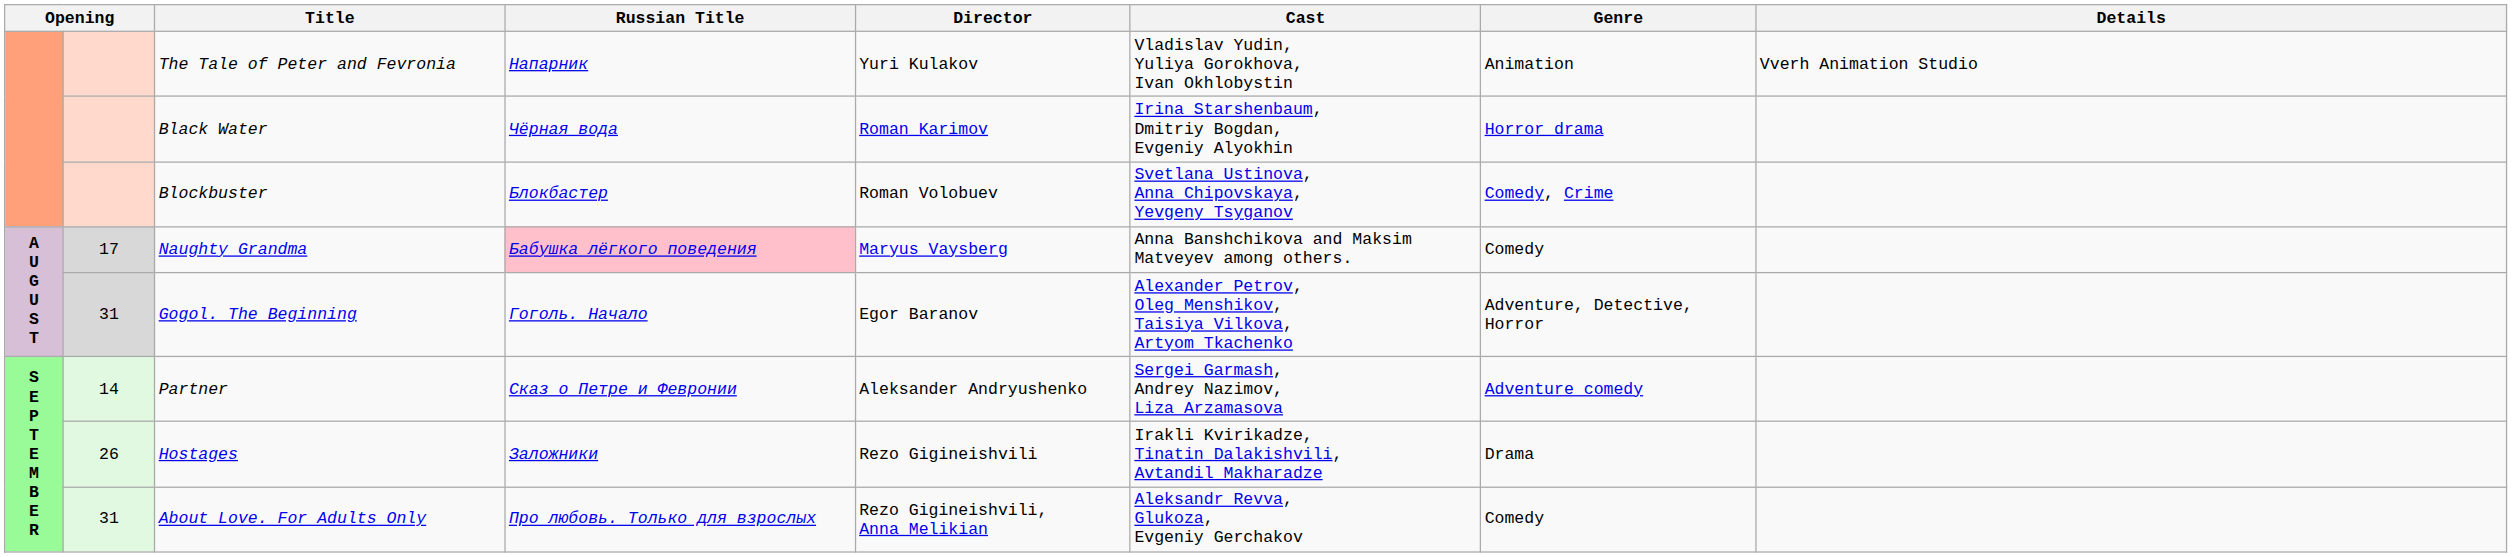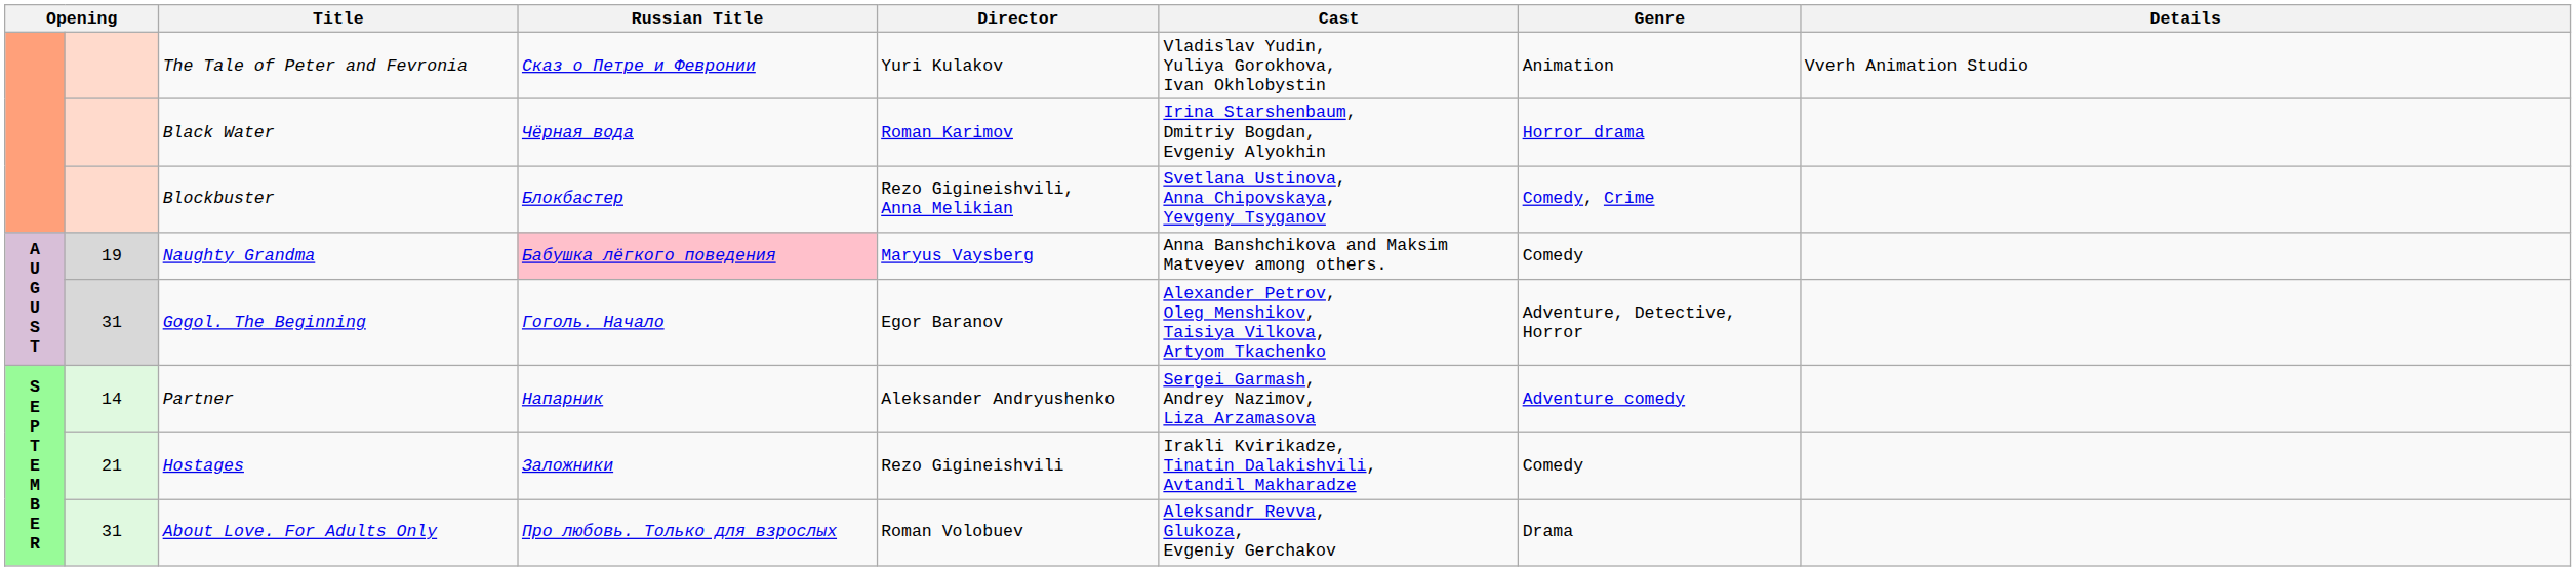The Tale of Peter and Fevronia | Russian Title: Напарник -> Сказ о Петре и Февронии
Blockbuster | Director: Roman Volobuev -> Rezo Gigineishvili, Anna Melikian
Naughty Grandma | column 2: 17 -> 19
Partner | Russian Title: Сказ о Петре и Февронии -> Напарник
Hostages | column 2: 26 -> 21
Hostages | Genre: Drama -> Comedy
About Love. For Adults Only | Director: Rezo Gigineishvili, Anna Melikian -> Roman Volobuev
About Love. For Adults Only | Genre: Comedy -> Drama
